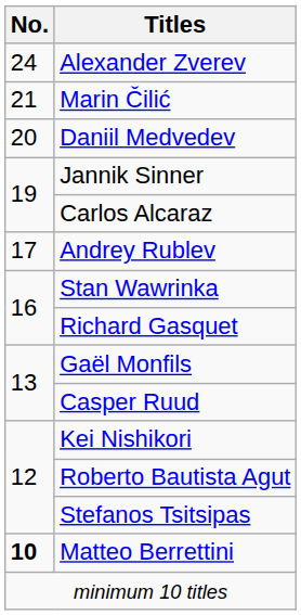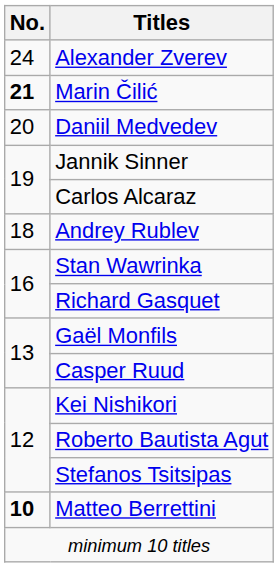Marin Čilić | No.: normal -> bold
Andrey Rublev | No.: 17 -> 18
